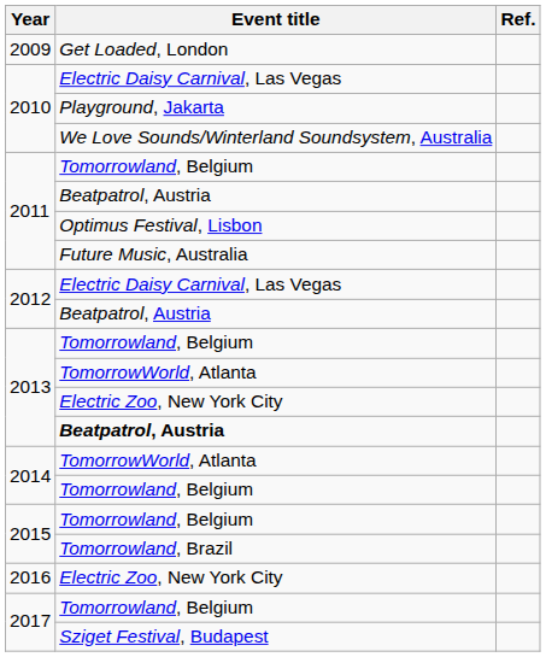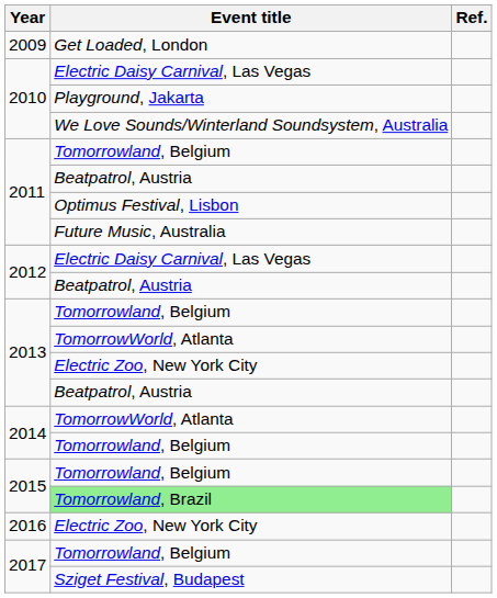2013 / Beatpatrol, Austria | Event title: bold -> normal
Tomorrowland, Brazil | Event title: no background -> lightgreen background
